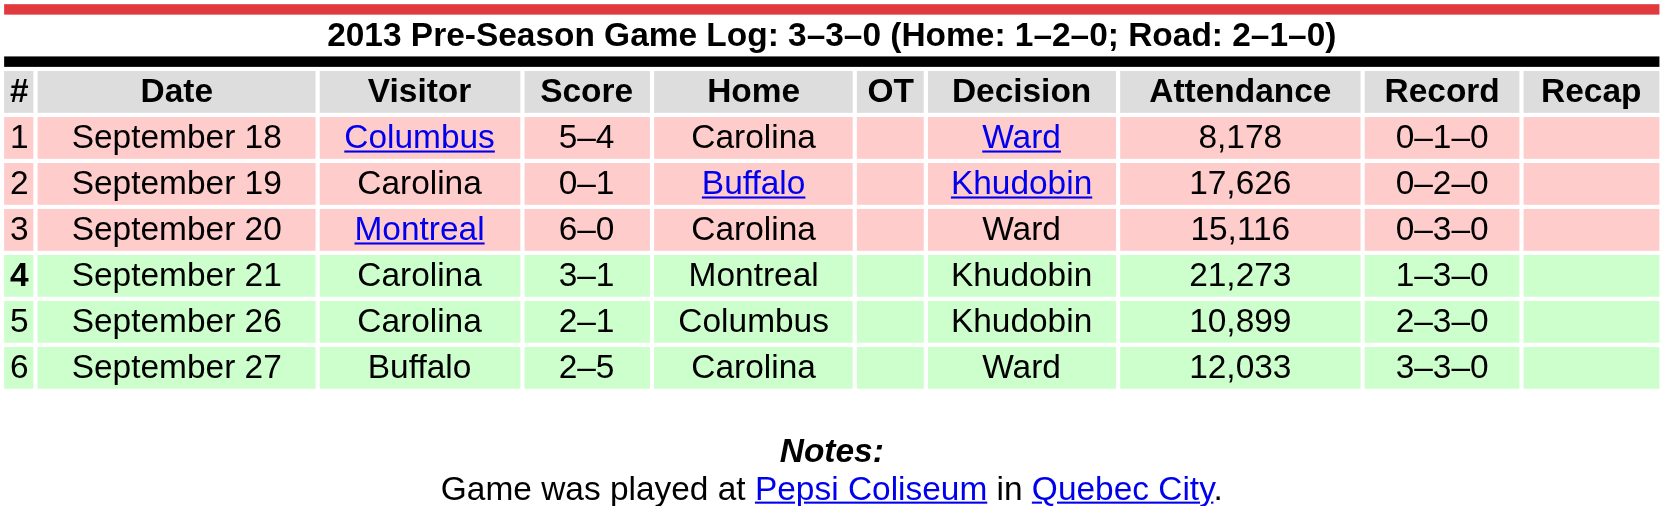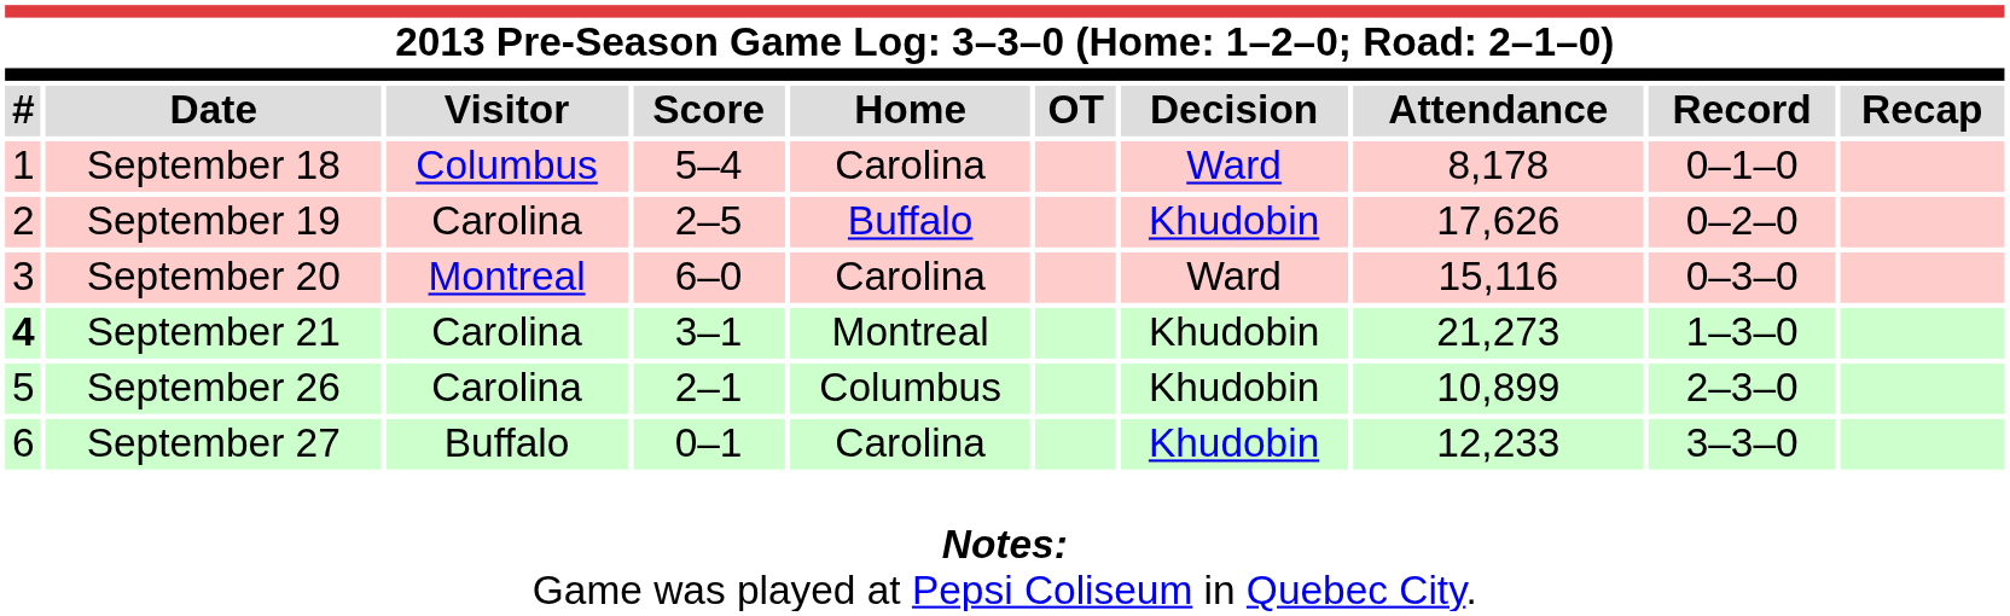September 19 | Score: 0–1 -> 2–5
September 27 | Score: 2–5 -> 0–1
September 27 | Decision: Ward -> Khudobin
September 27 | Attendance: 12,033 -> 12,233
